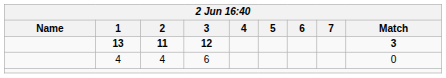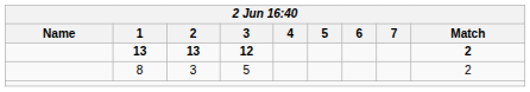row 3 | 2: 11 -> 13
row 3 | Match: 3 -> 2
row 4 | 1: 4 -> 8
row 4 | 2: 4 -> 3
row 4 | 3: 6 -> 5
row 4 | Match: 0 -> 2
